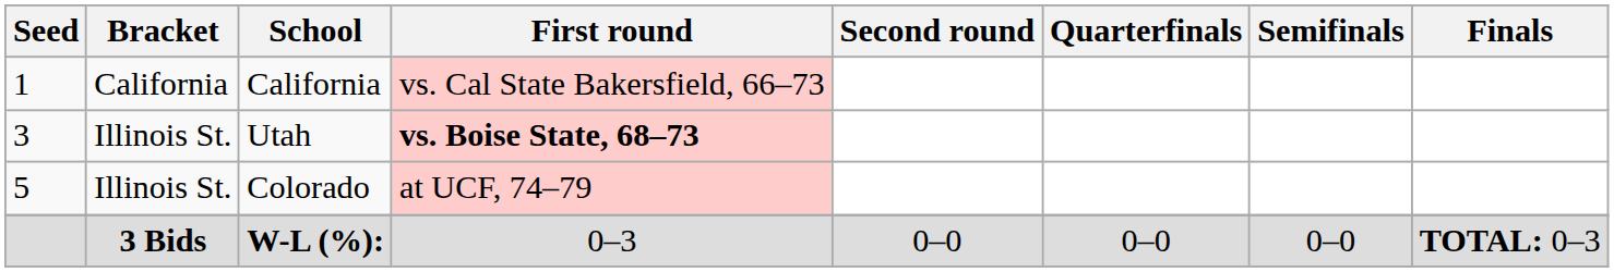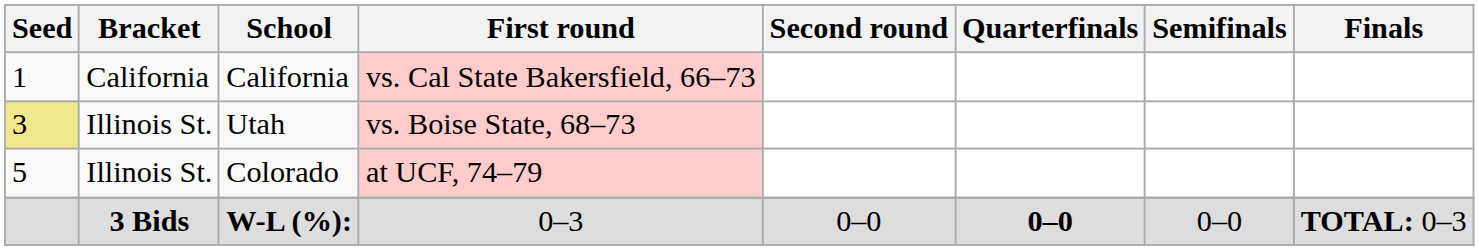Utah | Seed: no background -> khaki background
Utah | First round: bold -> normal
W-L (%): | Quarterfinals: normal -> bold
